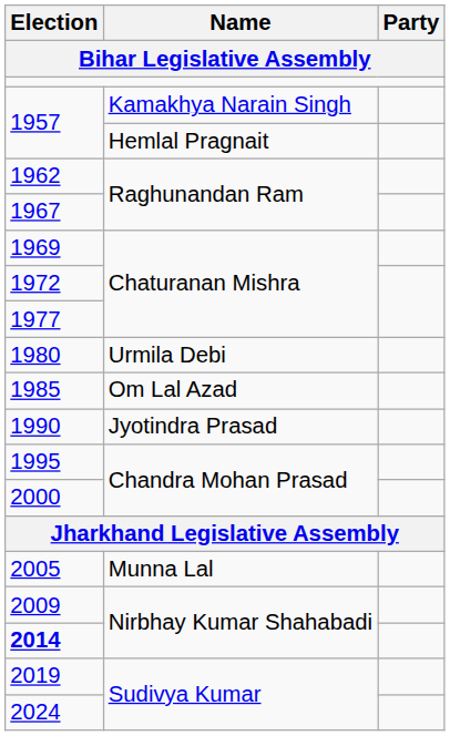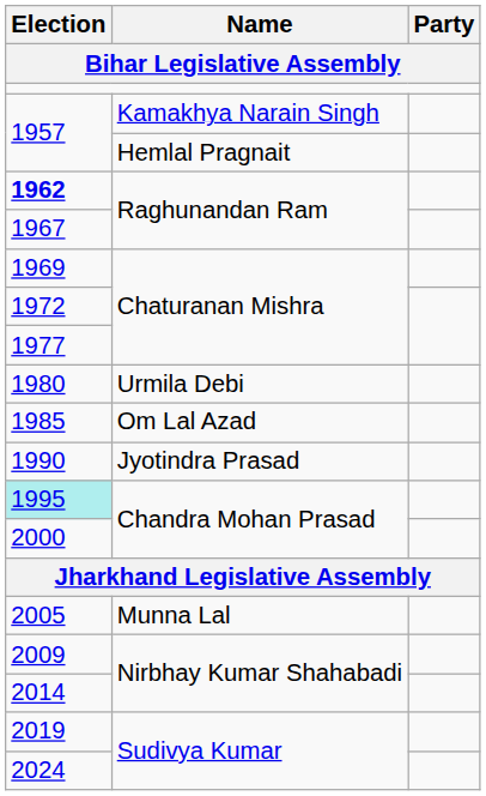1962 | Election: normal -> bold
1995 | Election: no background -> paleturquoise background
2014 | Election: bold -> normal
